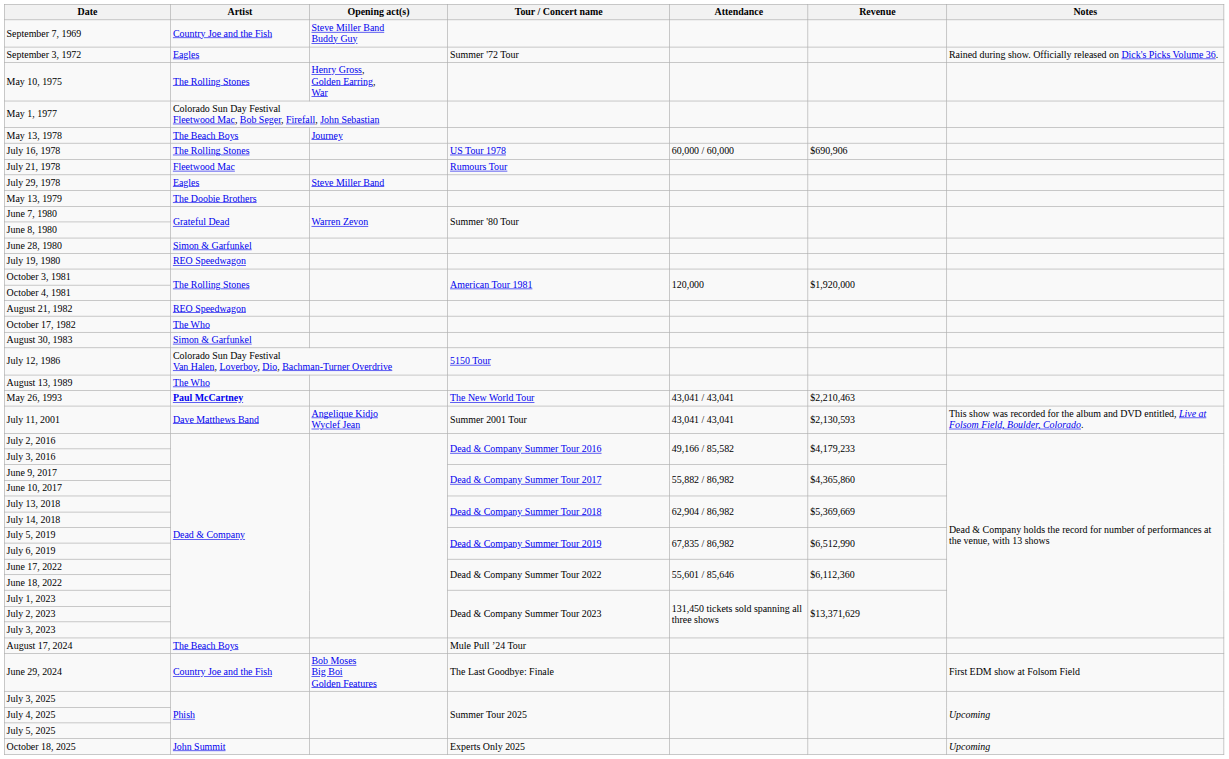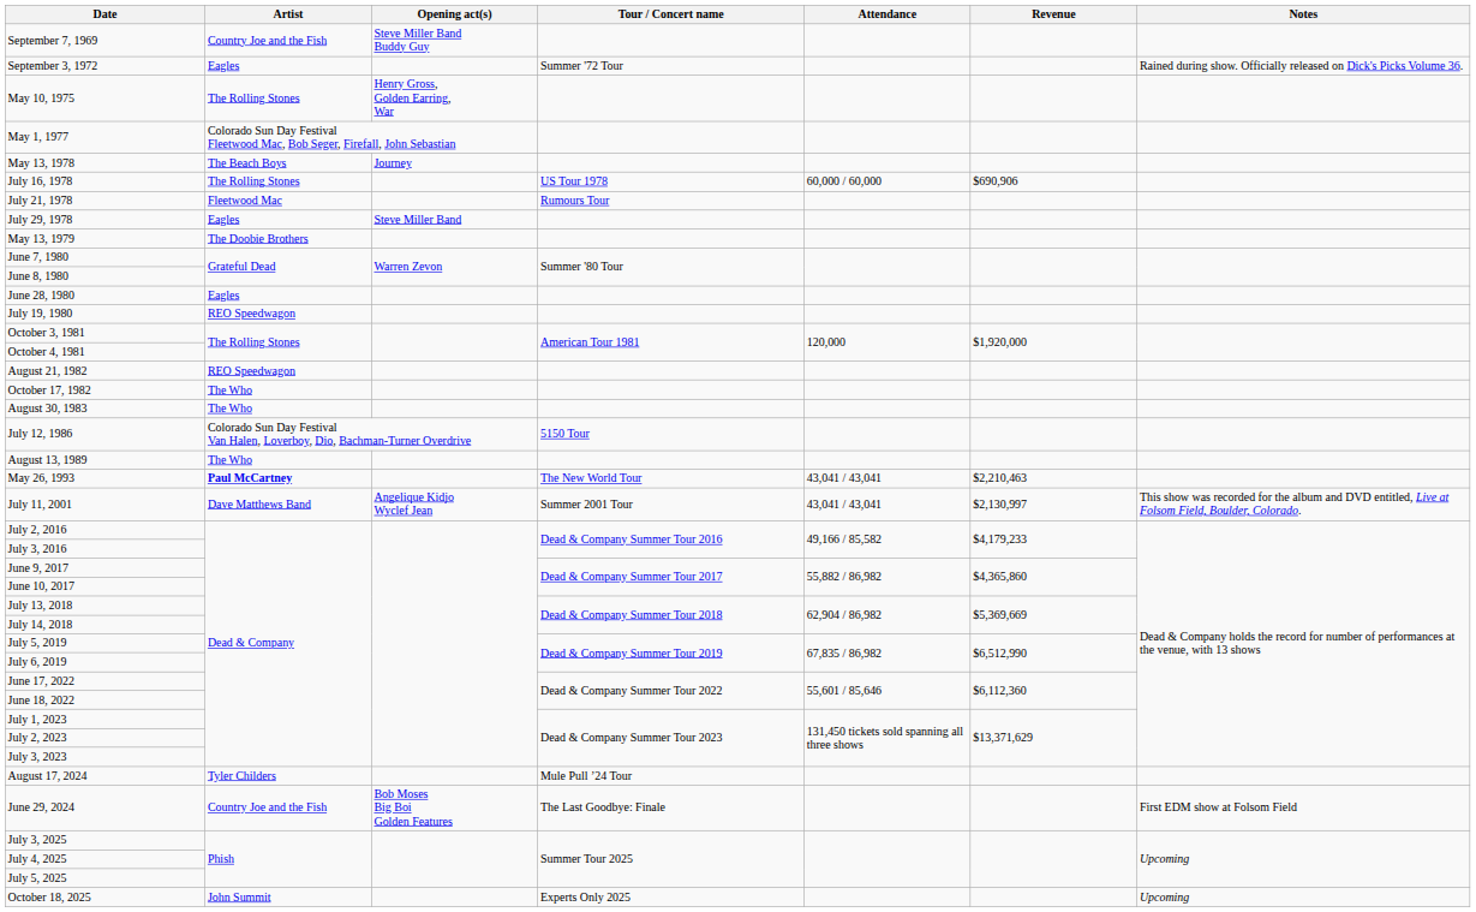June 28, 1980 | Artist: Simon & Garfunkel -> Eagles
August 30, 1983 | Artist: Simon & Garfunkel -> The Who
July 11, 2001 | Revenue: $2,130,593 -> $2,130,997
August 17, 2024 | Artist: The Beach Boys -> Tyler Childers
